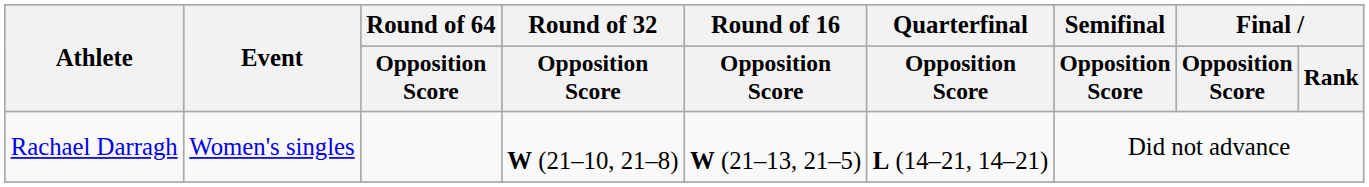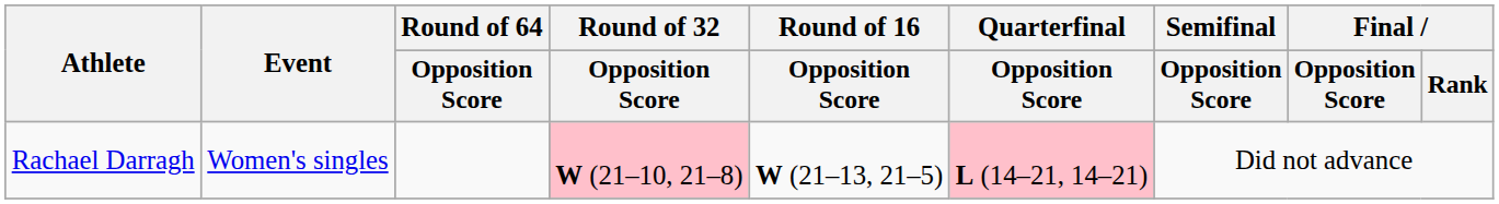Rachael Darragh | Round of 32 / Opposition Score: no background -> pink background
Rachael Darragh | Quarterfinal / Opposition Score: no background -> pink background
